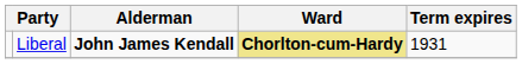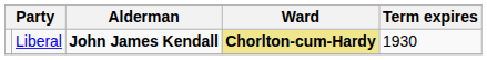Liberal | Term expires: 1931 -> 1930
